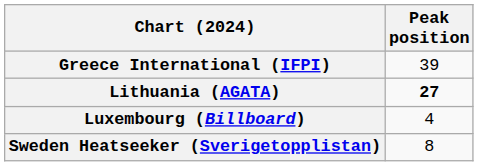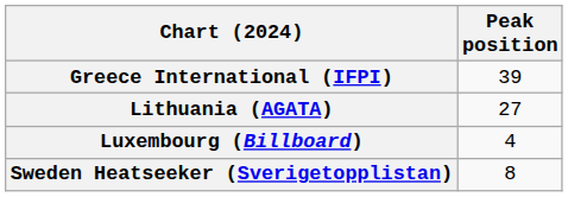Lithuania (AGATA) | Peak position: bold -> normal
